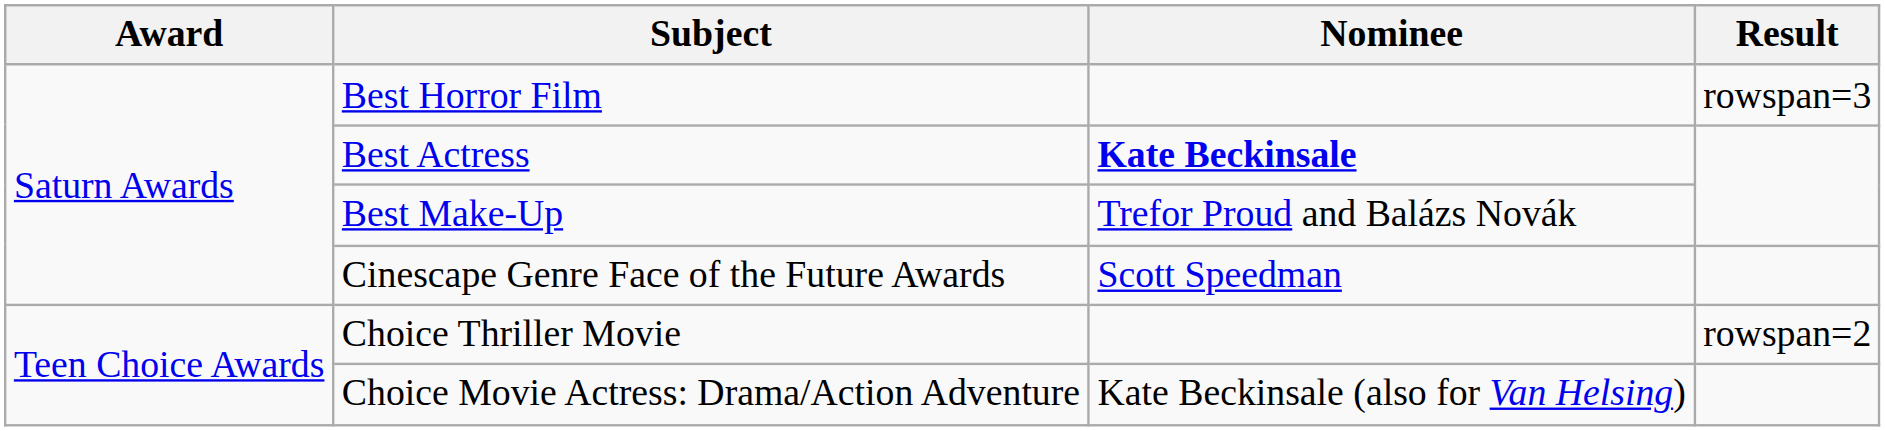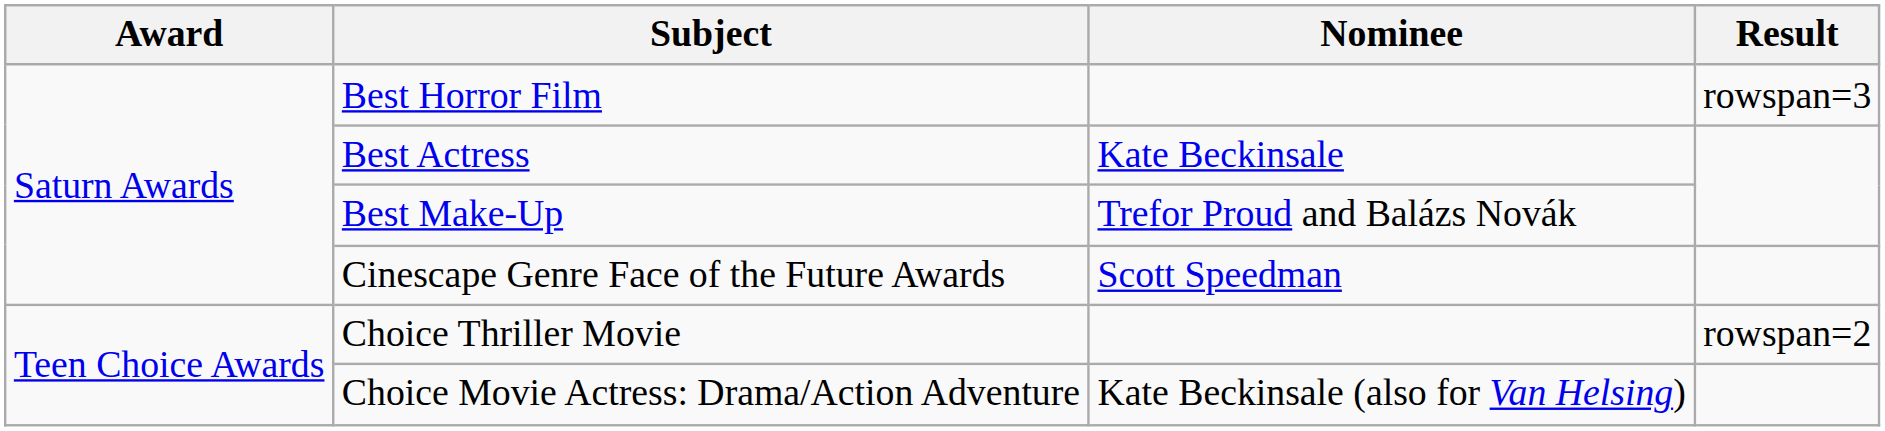Best Actress | Nominee: bold -> normal
